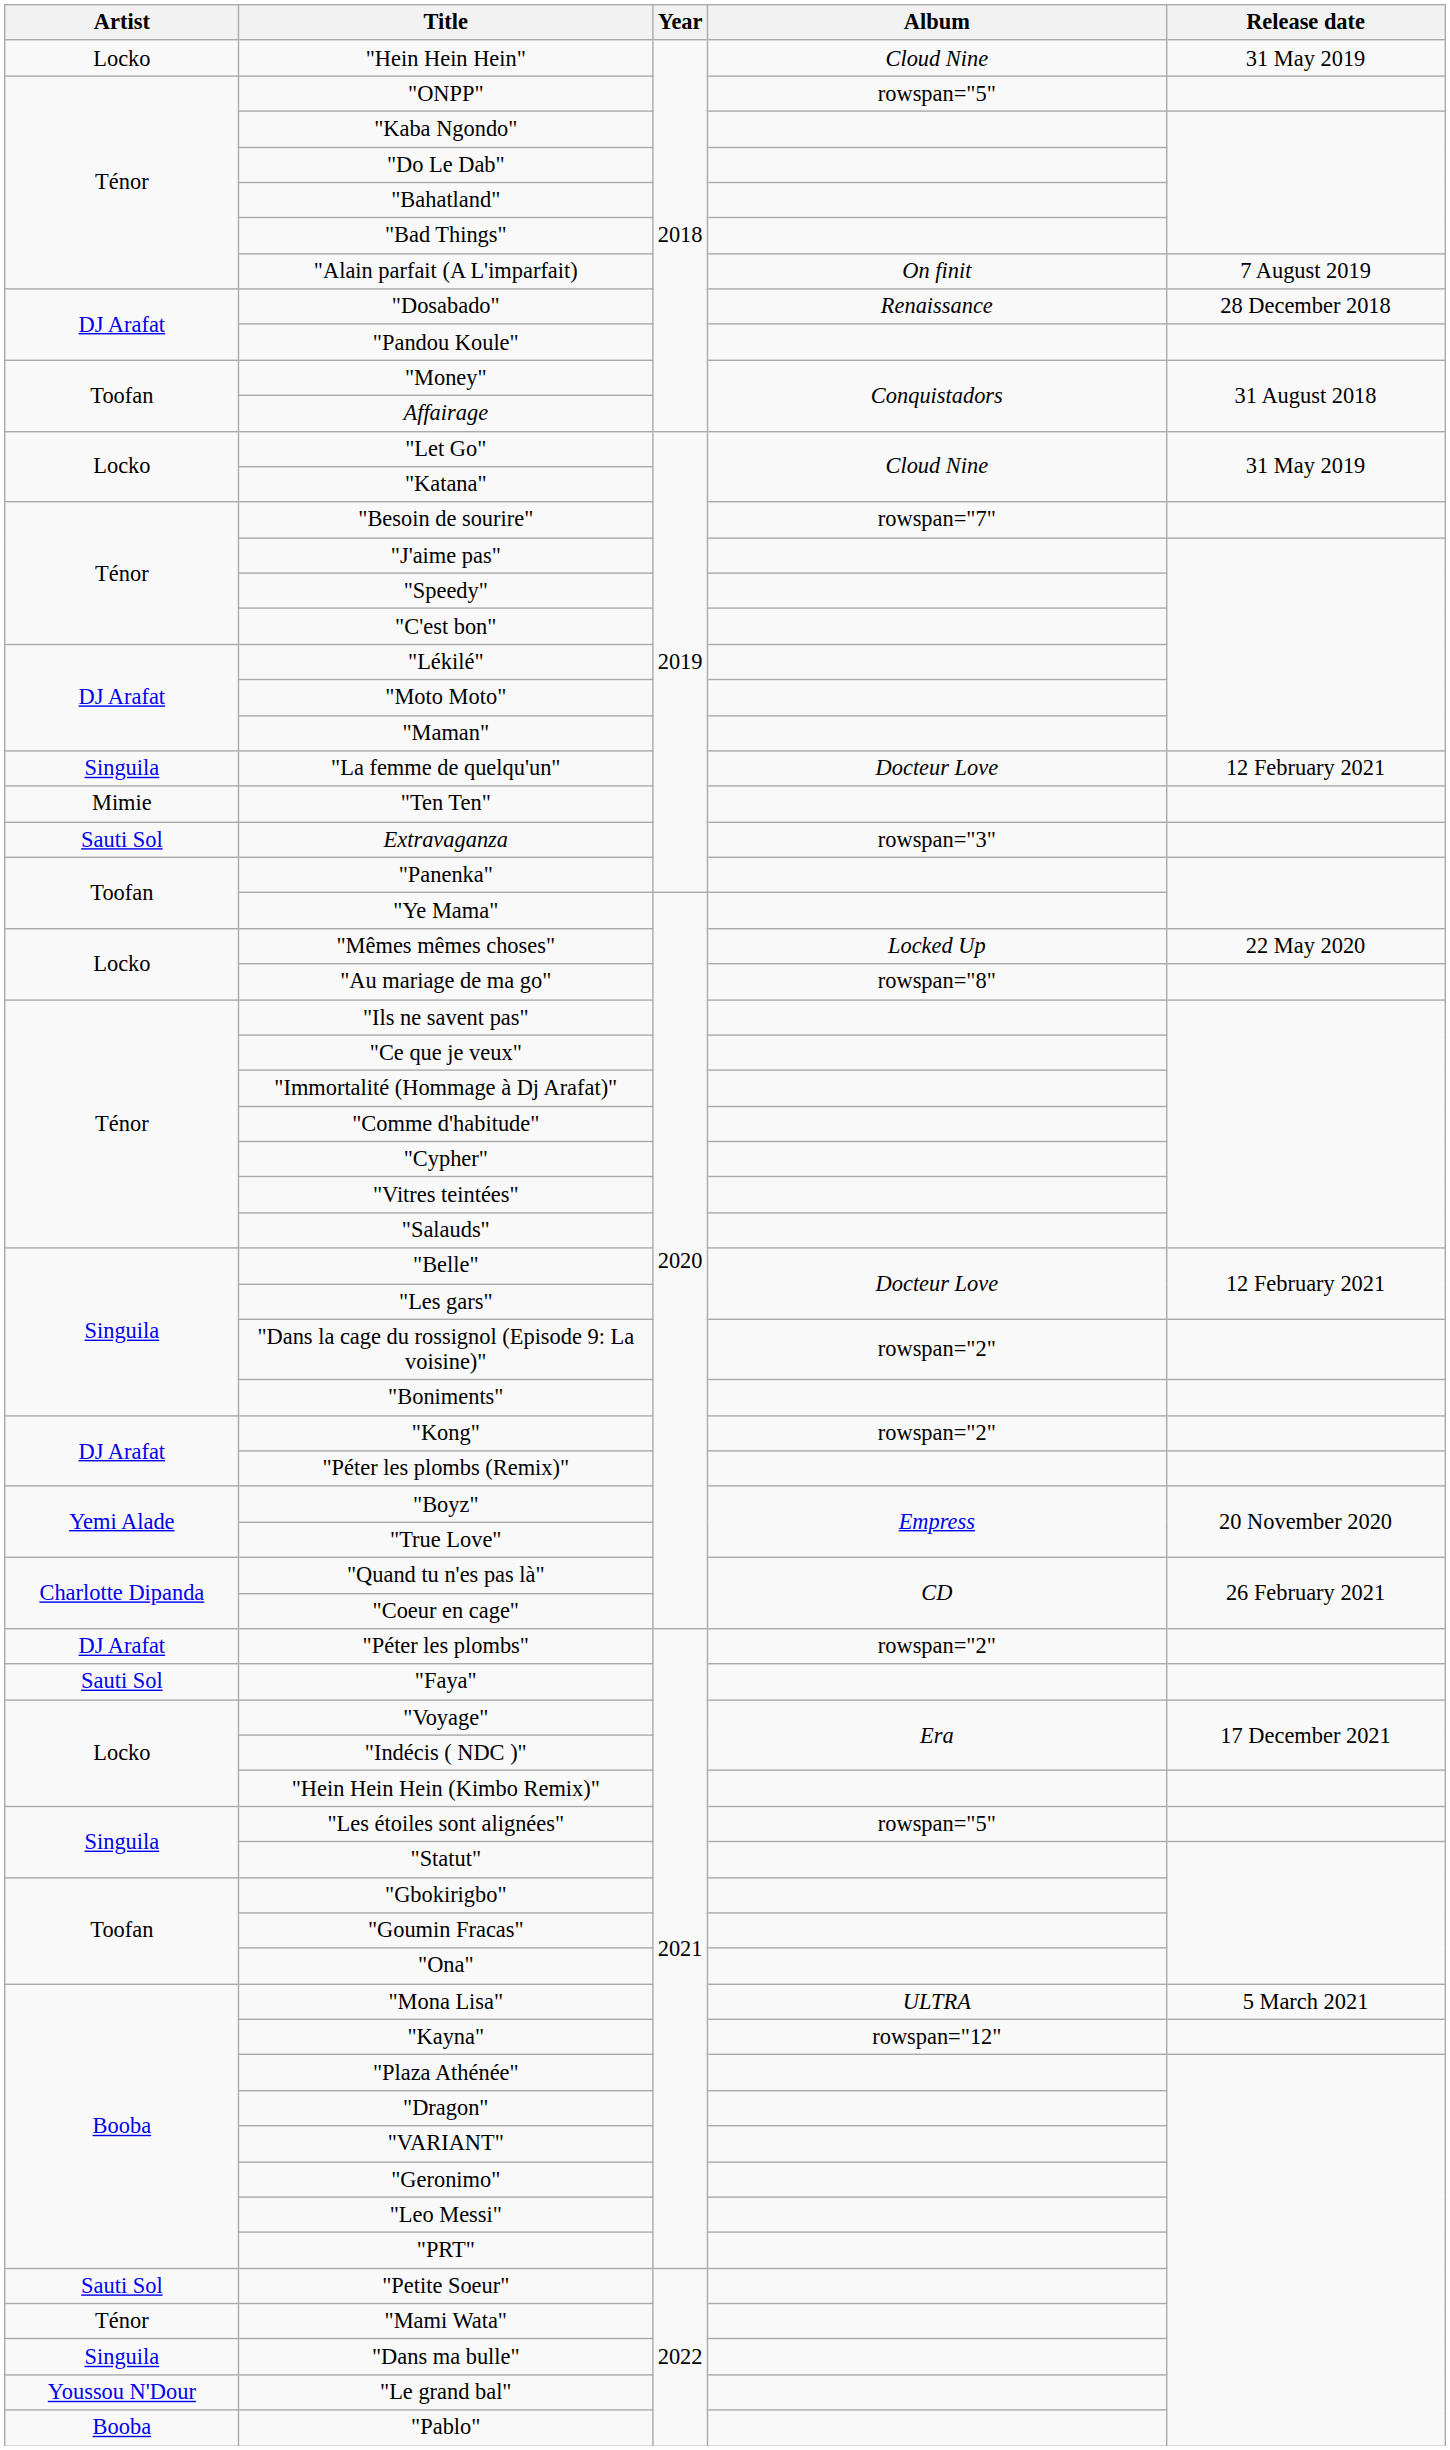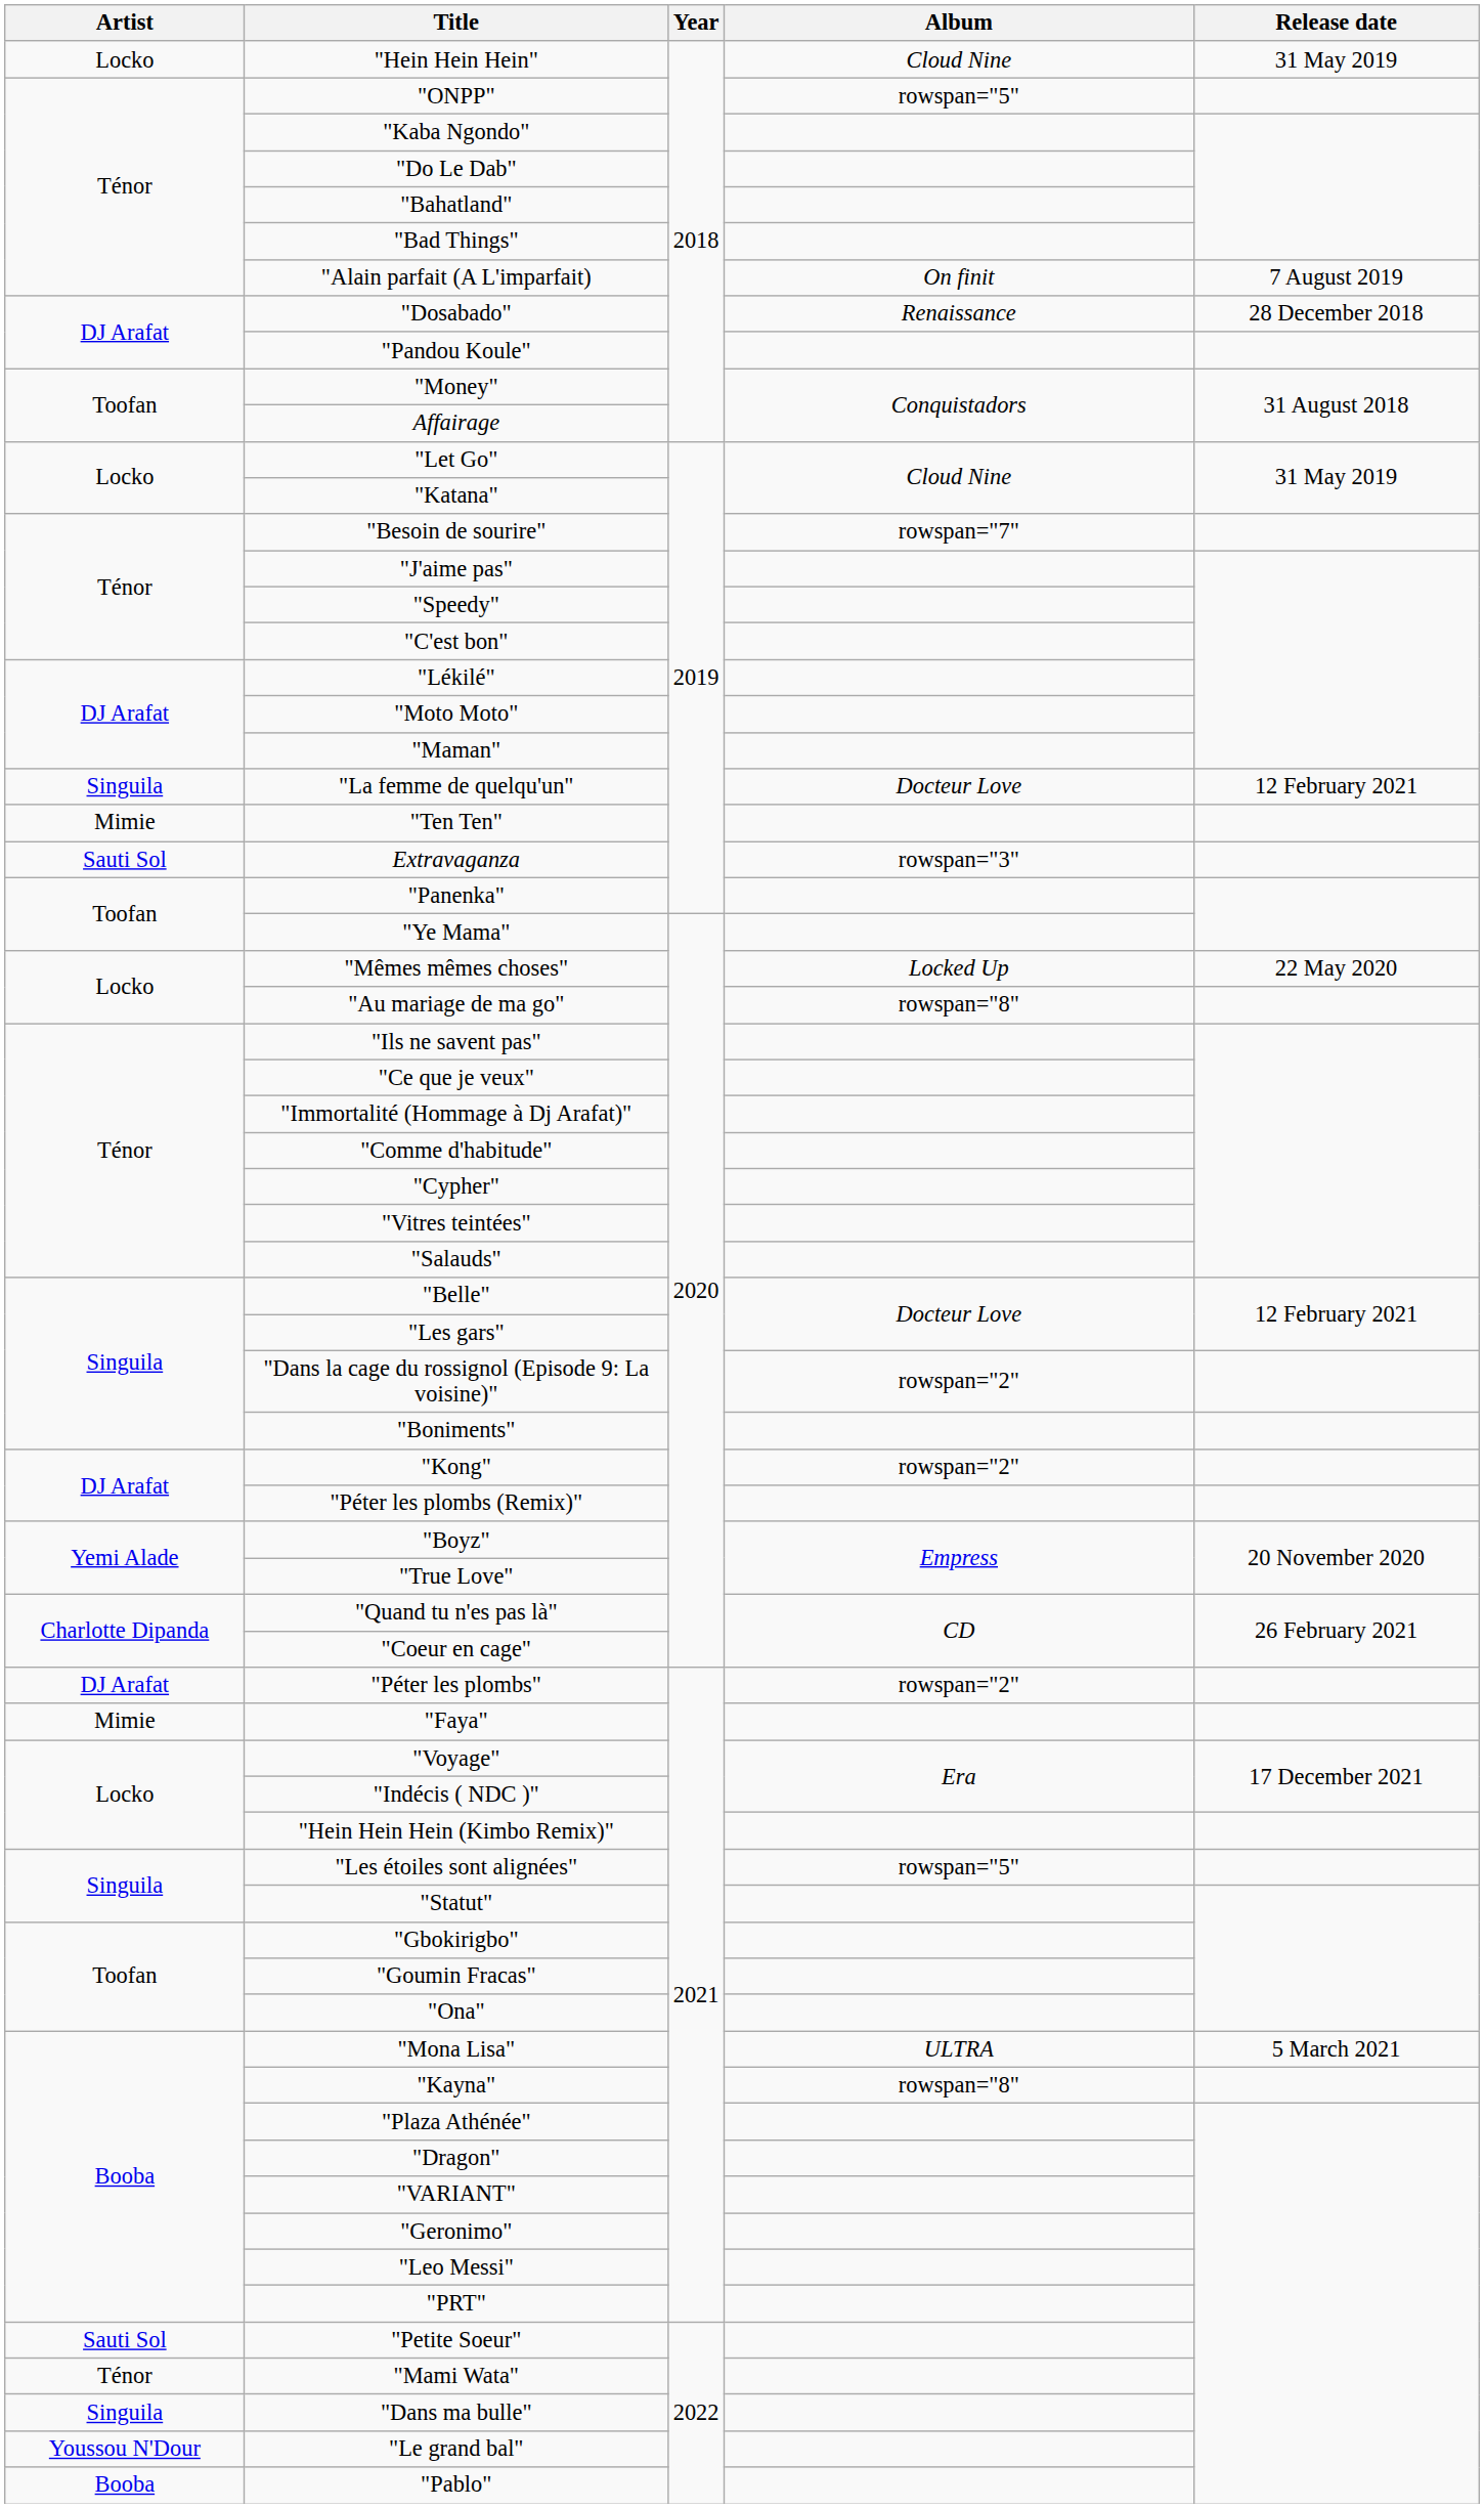"Faya" | Artist: Sauti Sol -> Mimie
"Kayna" | Album: rowspan="12" -> rowspan="8"
